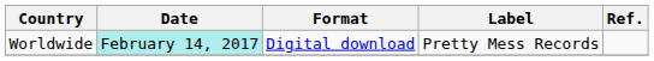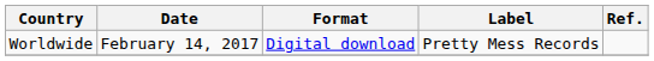Worldwide | Date: paleturquoise background -> no background
